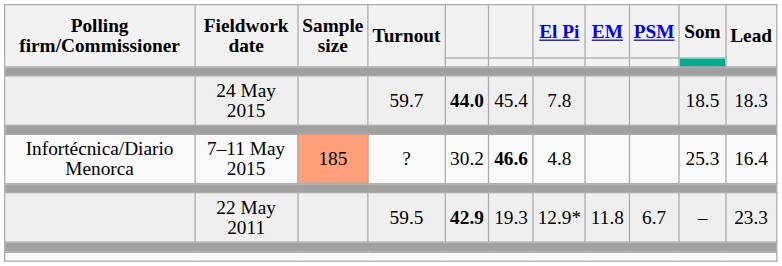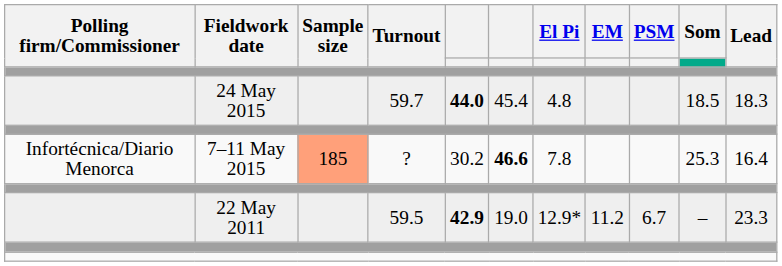24 May 2015 | El Pi: 7.8 -> 4.8
7–11 May 2015 | El Pi: 4.8 -> 7.8
22 May 2011 | column 6: 19.3 -> 19.0
22 May 2011 | EM: 11.8 -> 11.2
